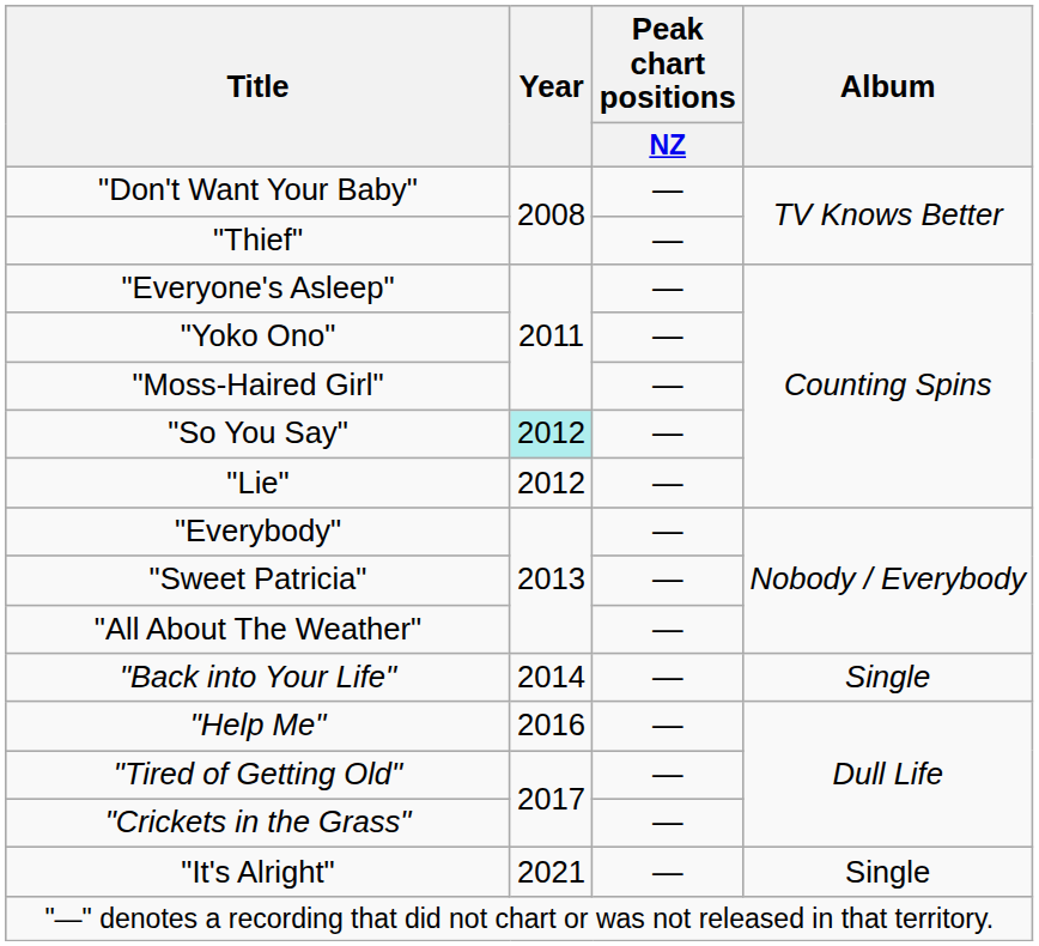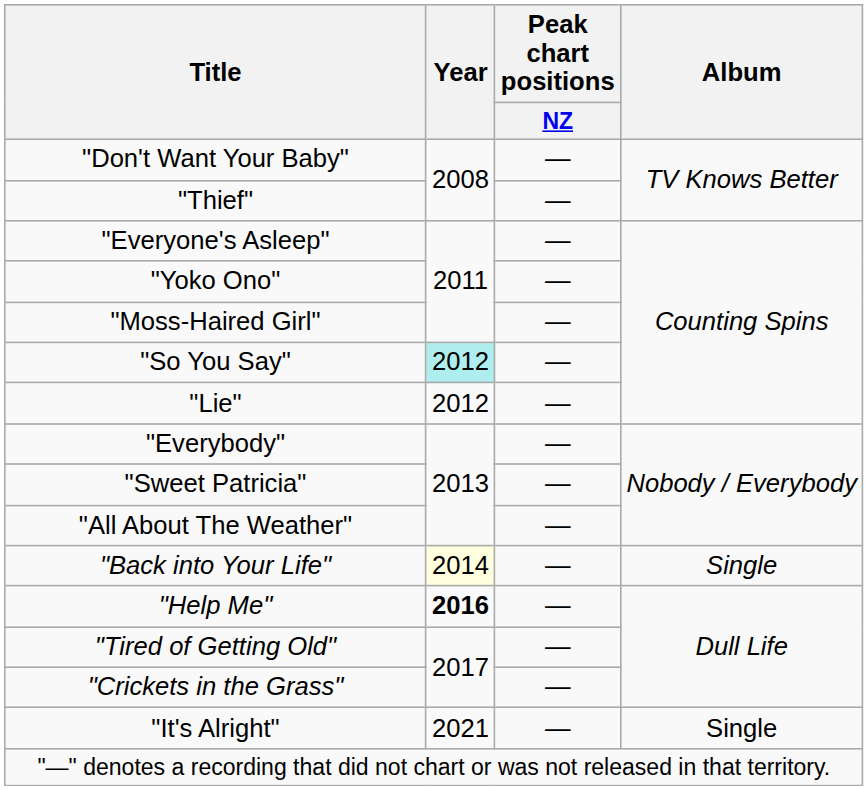"Back into Your Life" | Year: no background -> lightyellow background
"Help Me" | Year: normal -> bold
